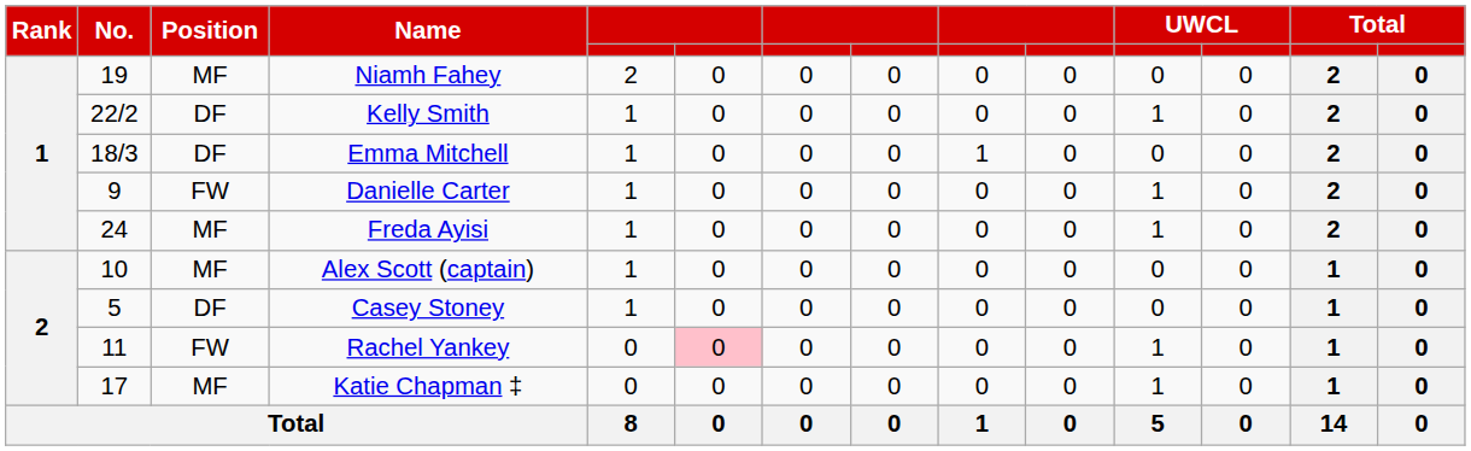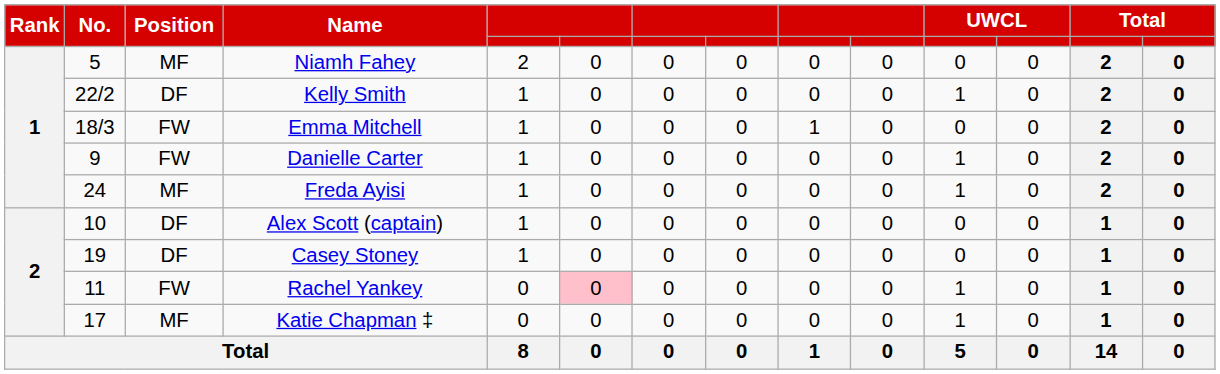Niamh Fahey | No.: 19 -> 5
Emma Mitchell | Position: DF -> FW
Alex Scott (captain) | Position: MF -> DF
Casey Stoney | No.: 5 -> 19
